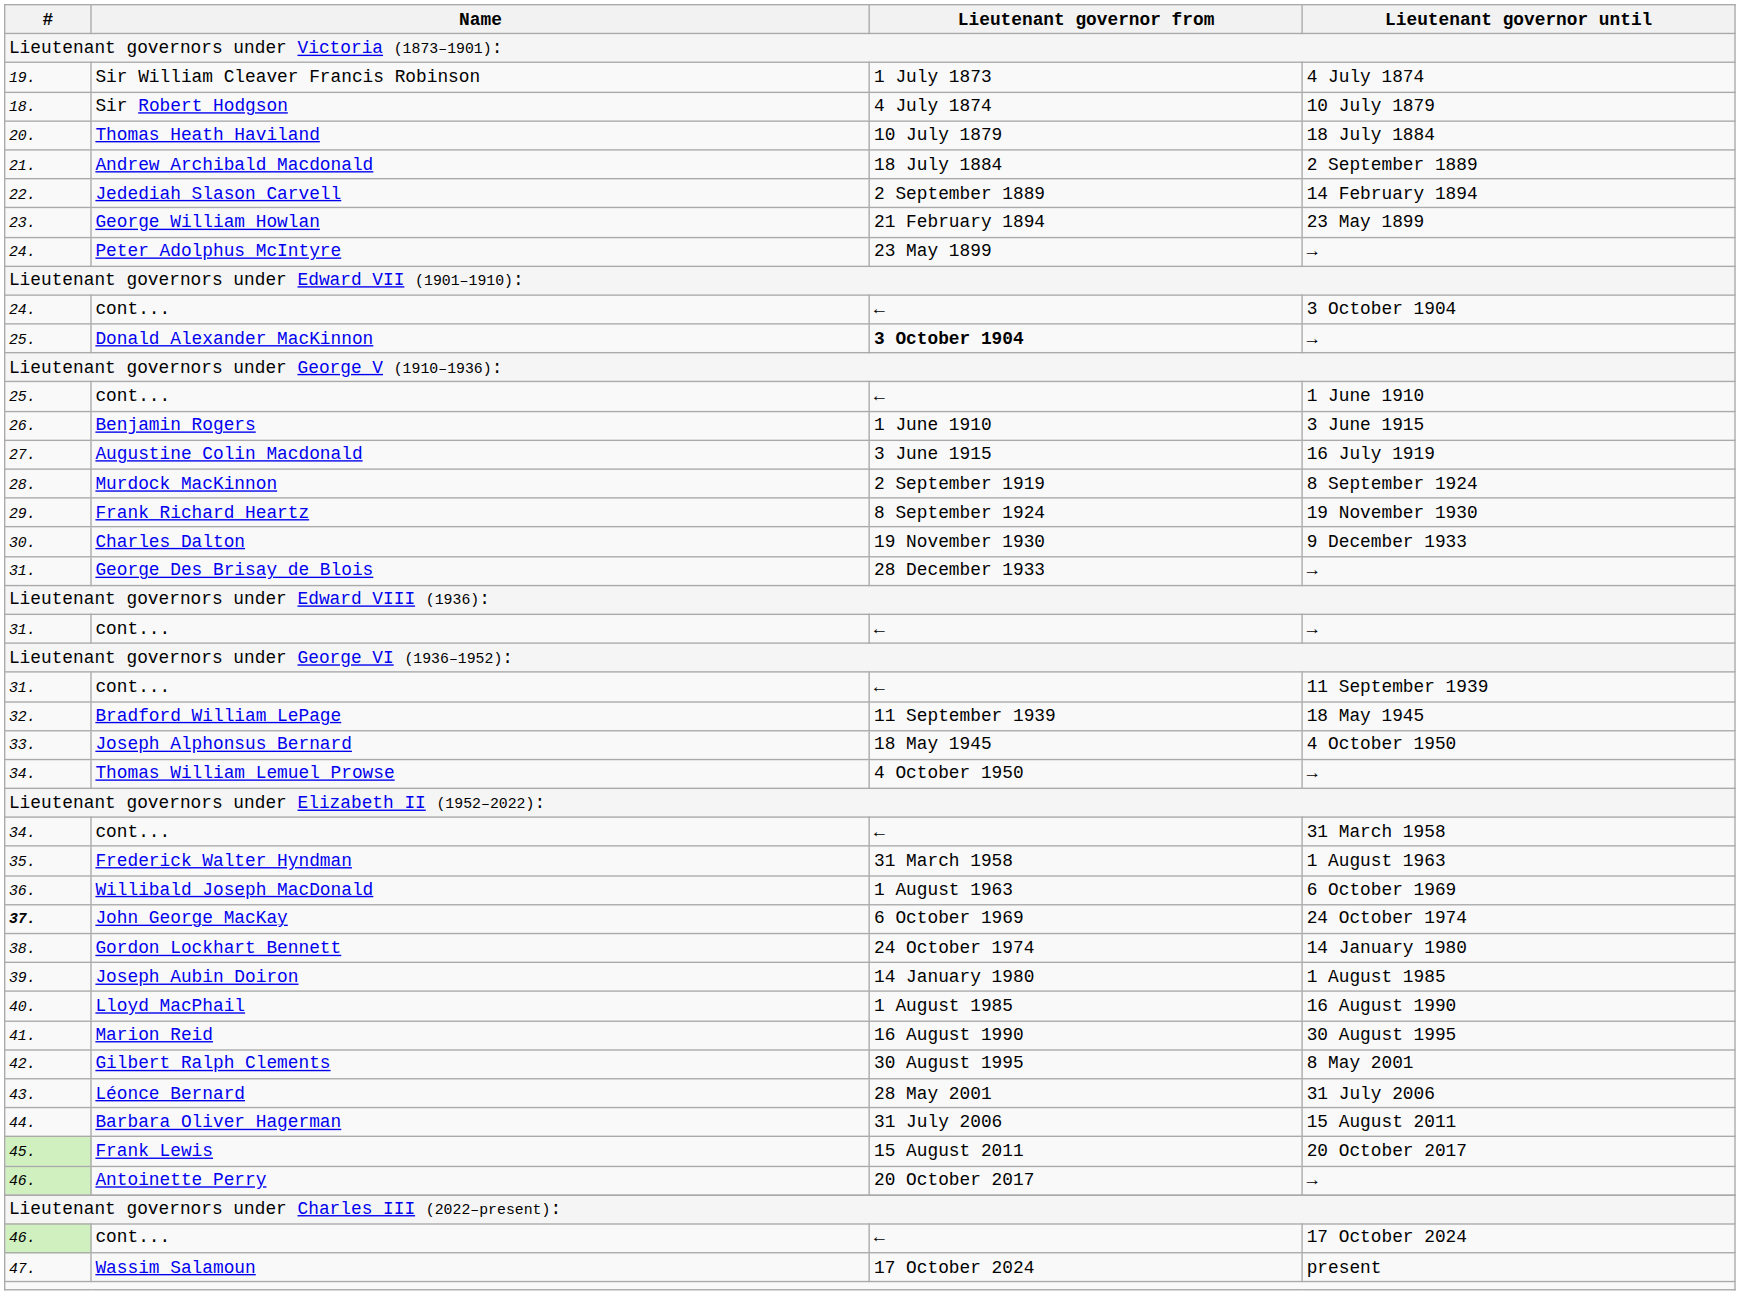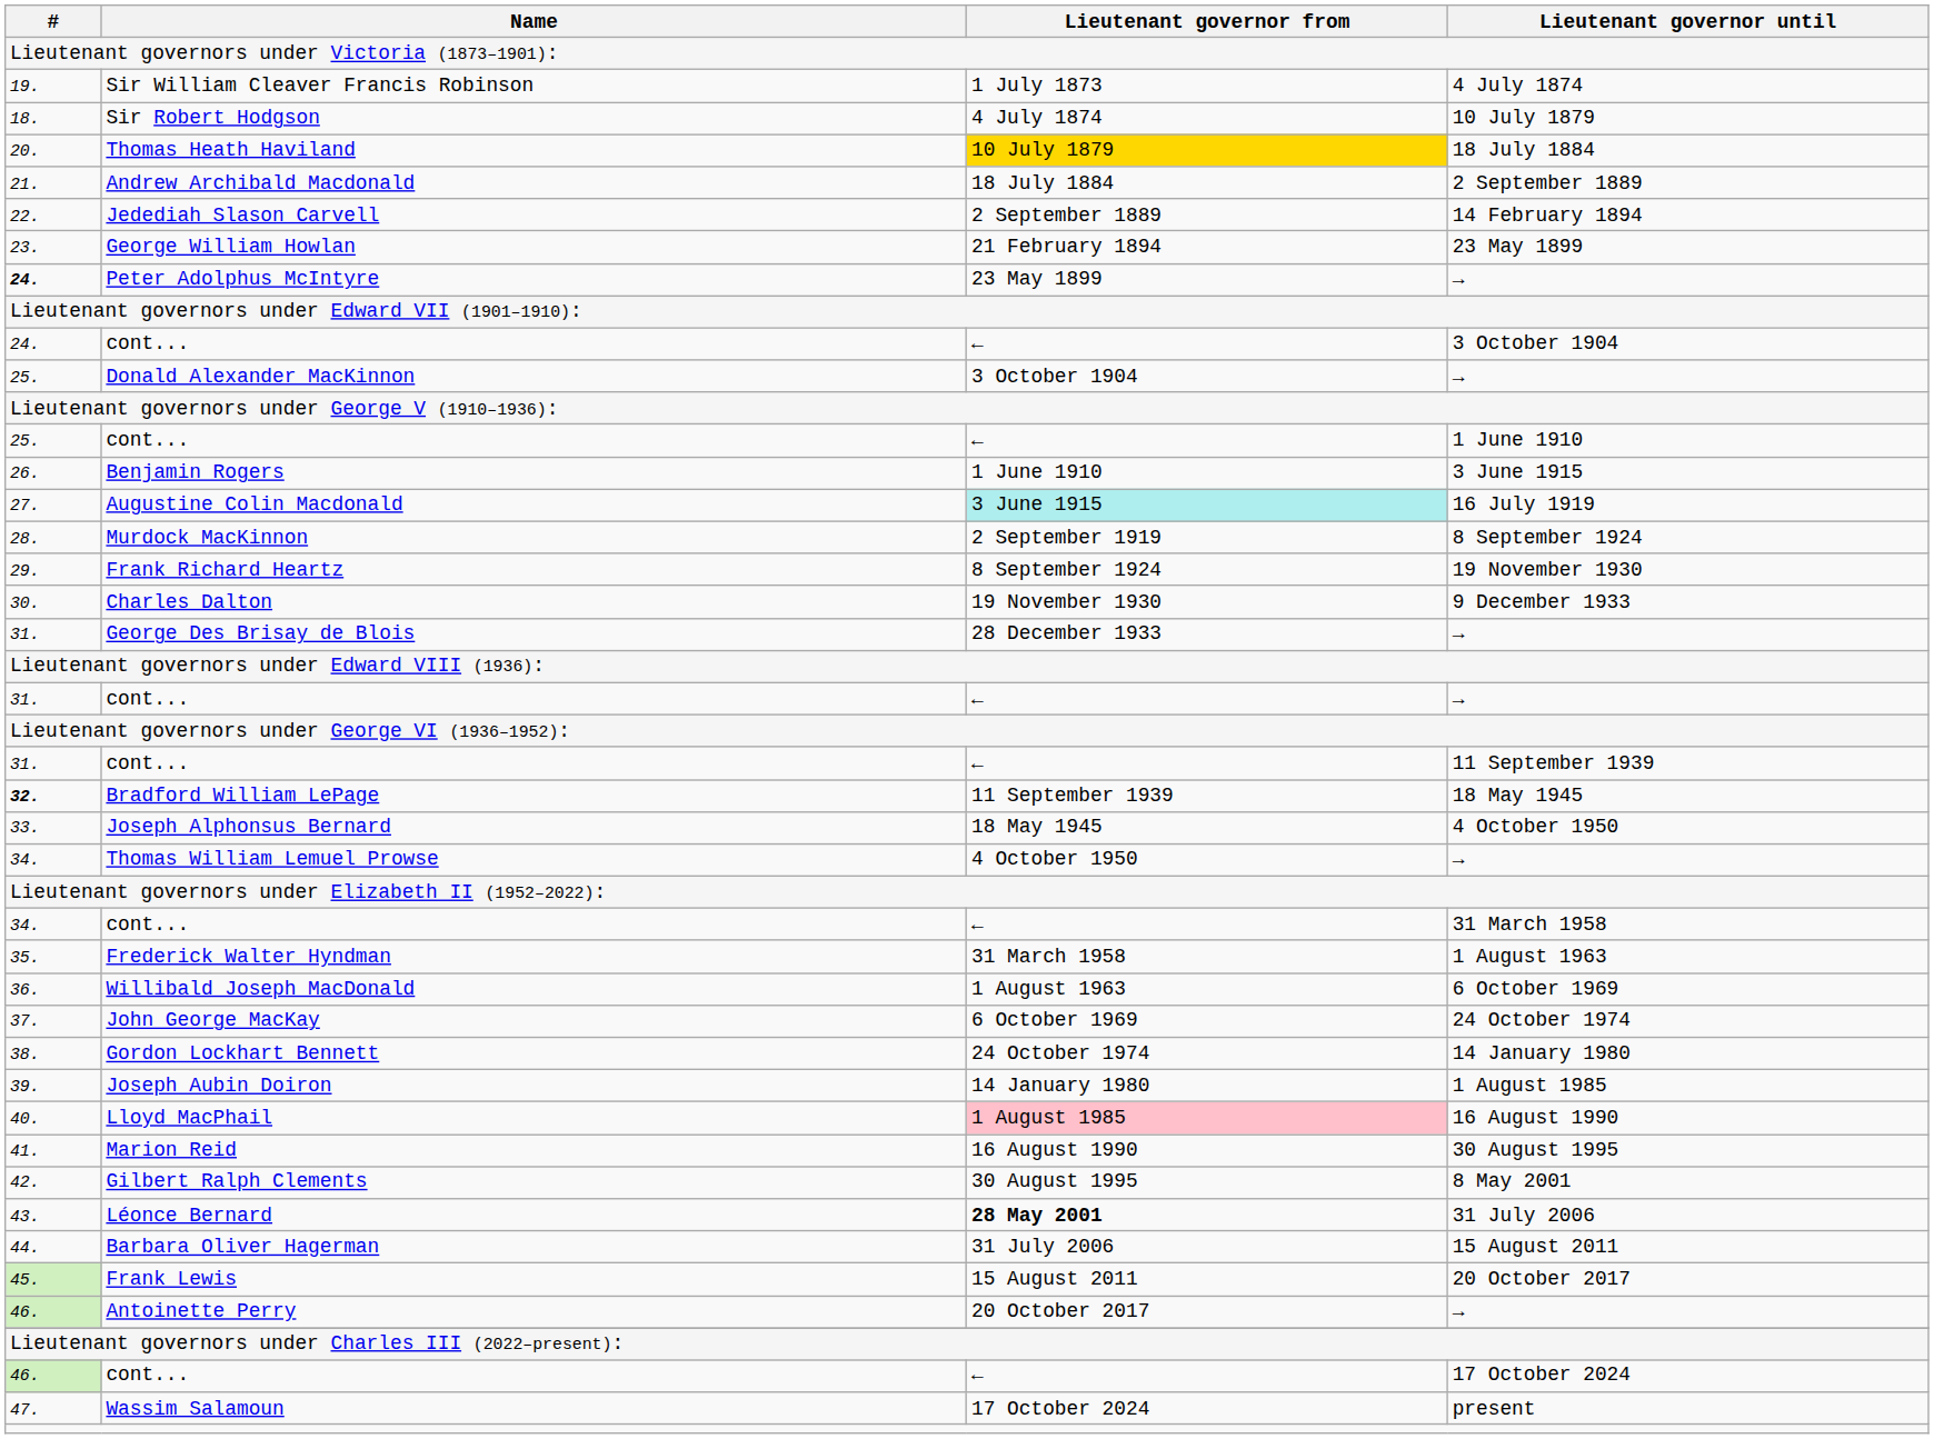Thomas Heath Haviland | Lieutenant governor from: no background -> gold background
Peter Adolphus McIntyre | #: normal -> bold
Donald Alexander MacKinnon | Lieutenant governor from: bold -> normal
Augustine Colin Macdonald | Lieutenant governor from: no background -> paleturquoise background
Bradford William LePage | #: normal -> bold
John George MacKay | #: bold -> normal
Lloyd MacPhail | Lieutenant governor from: no background -> pink background
Léonce Bernard | Lieutenant governor from: normal -> bold
